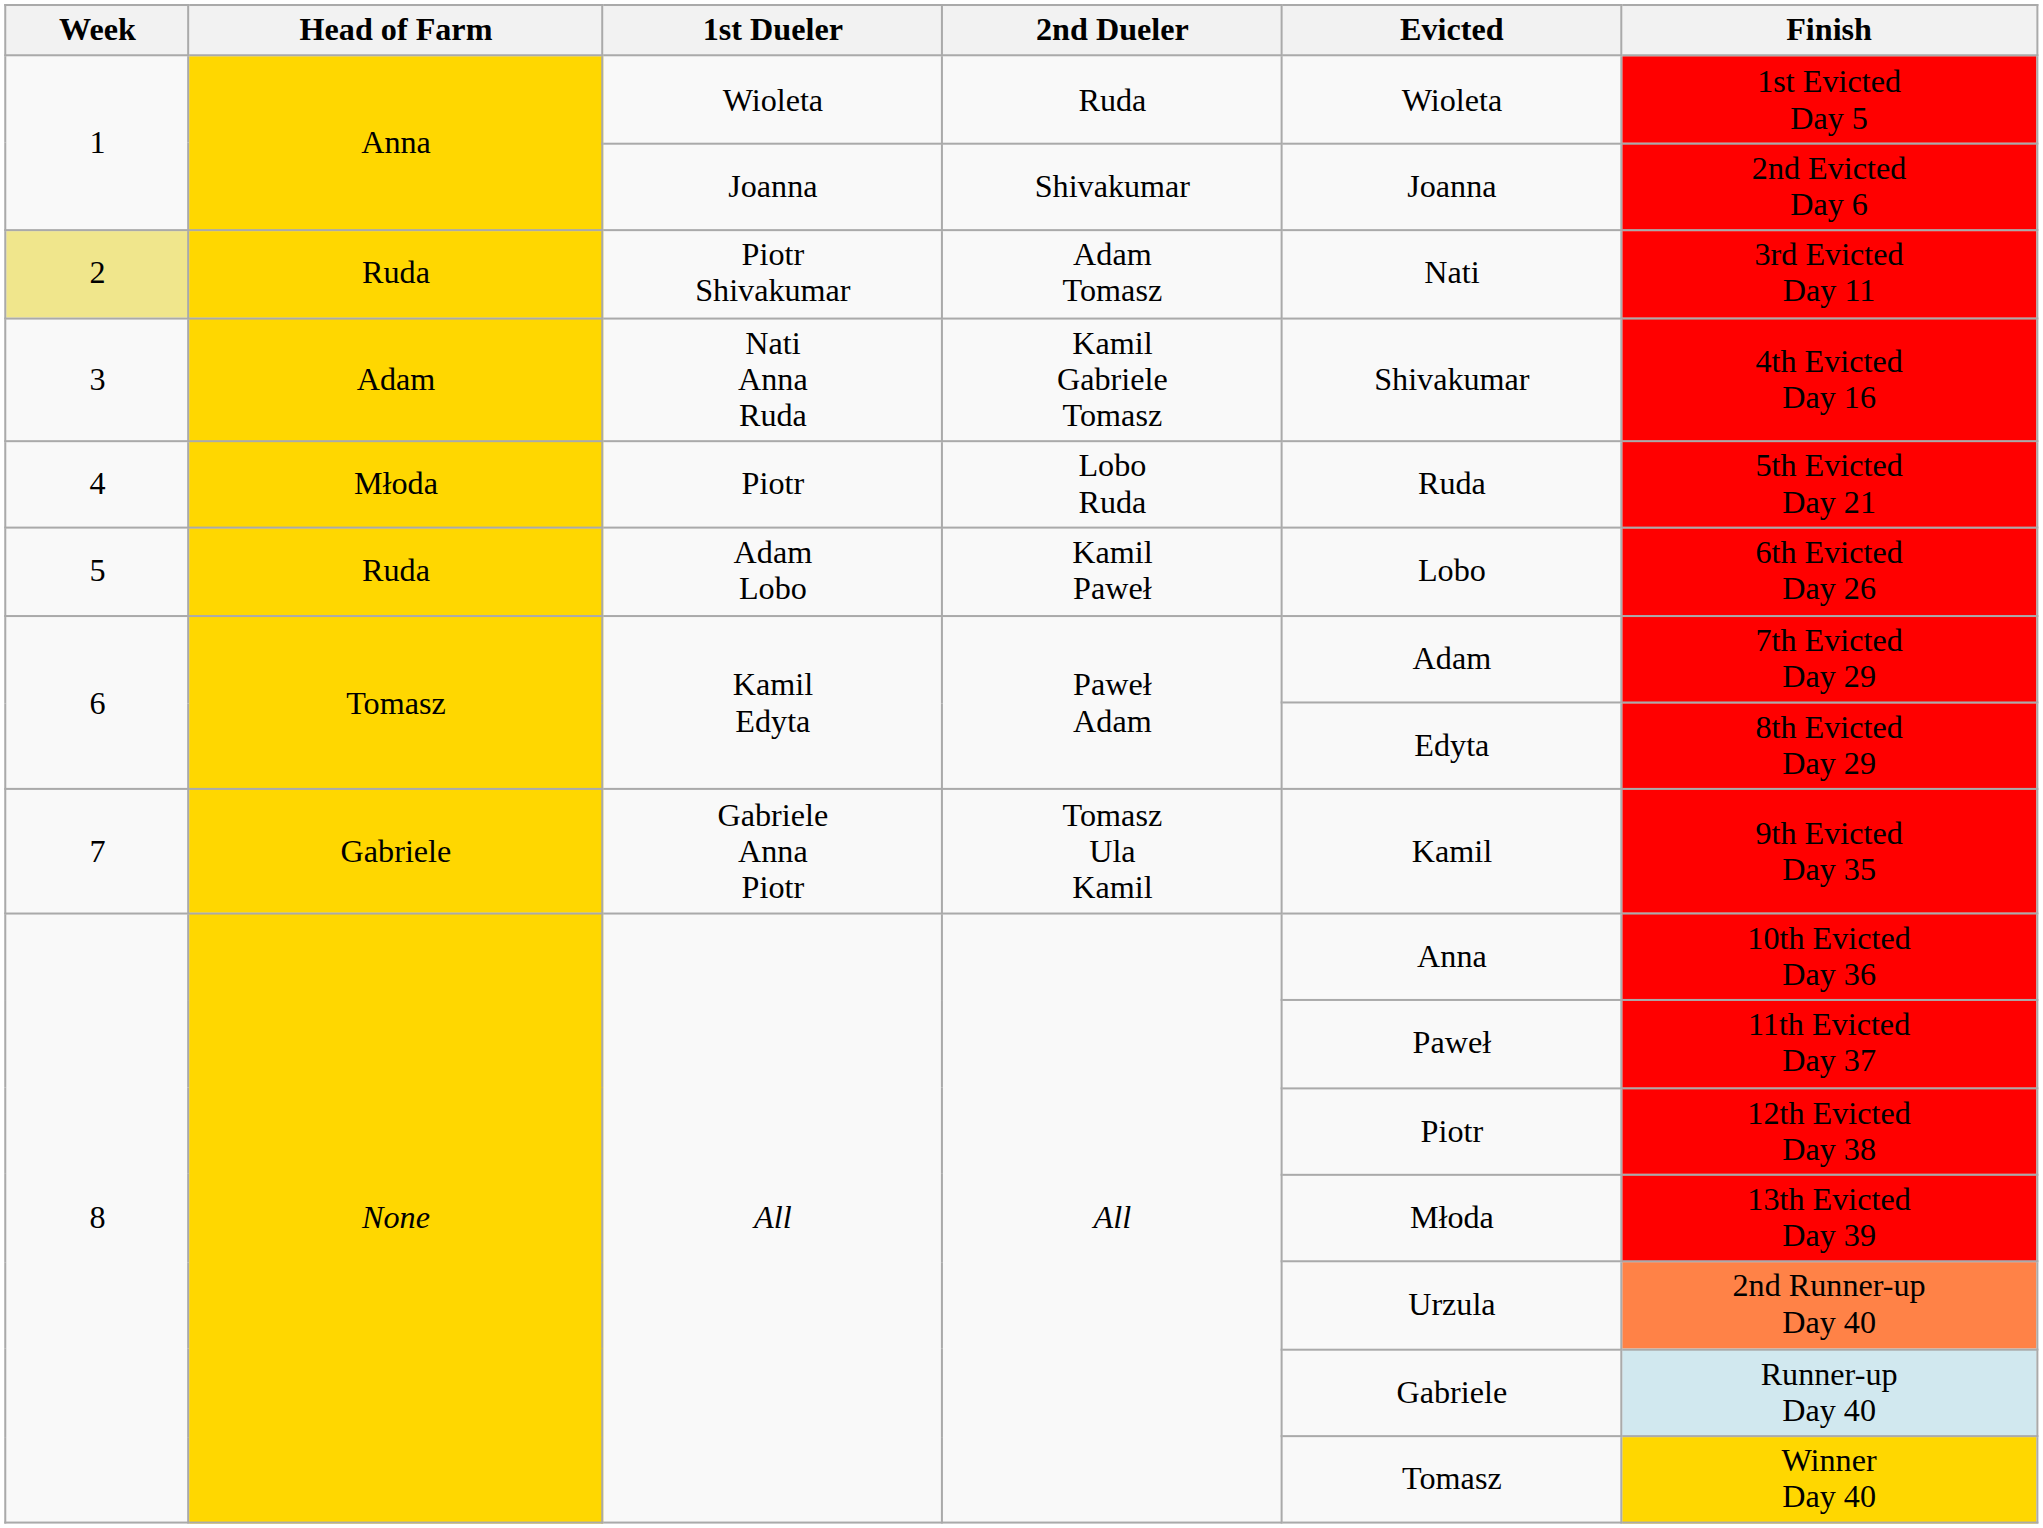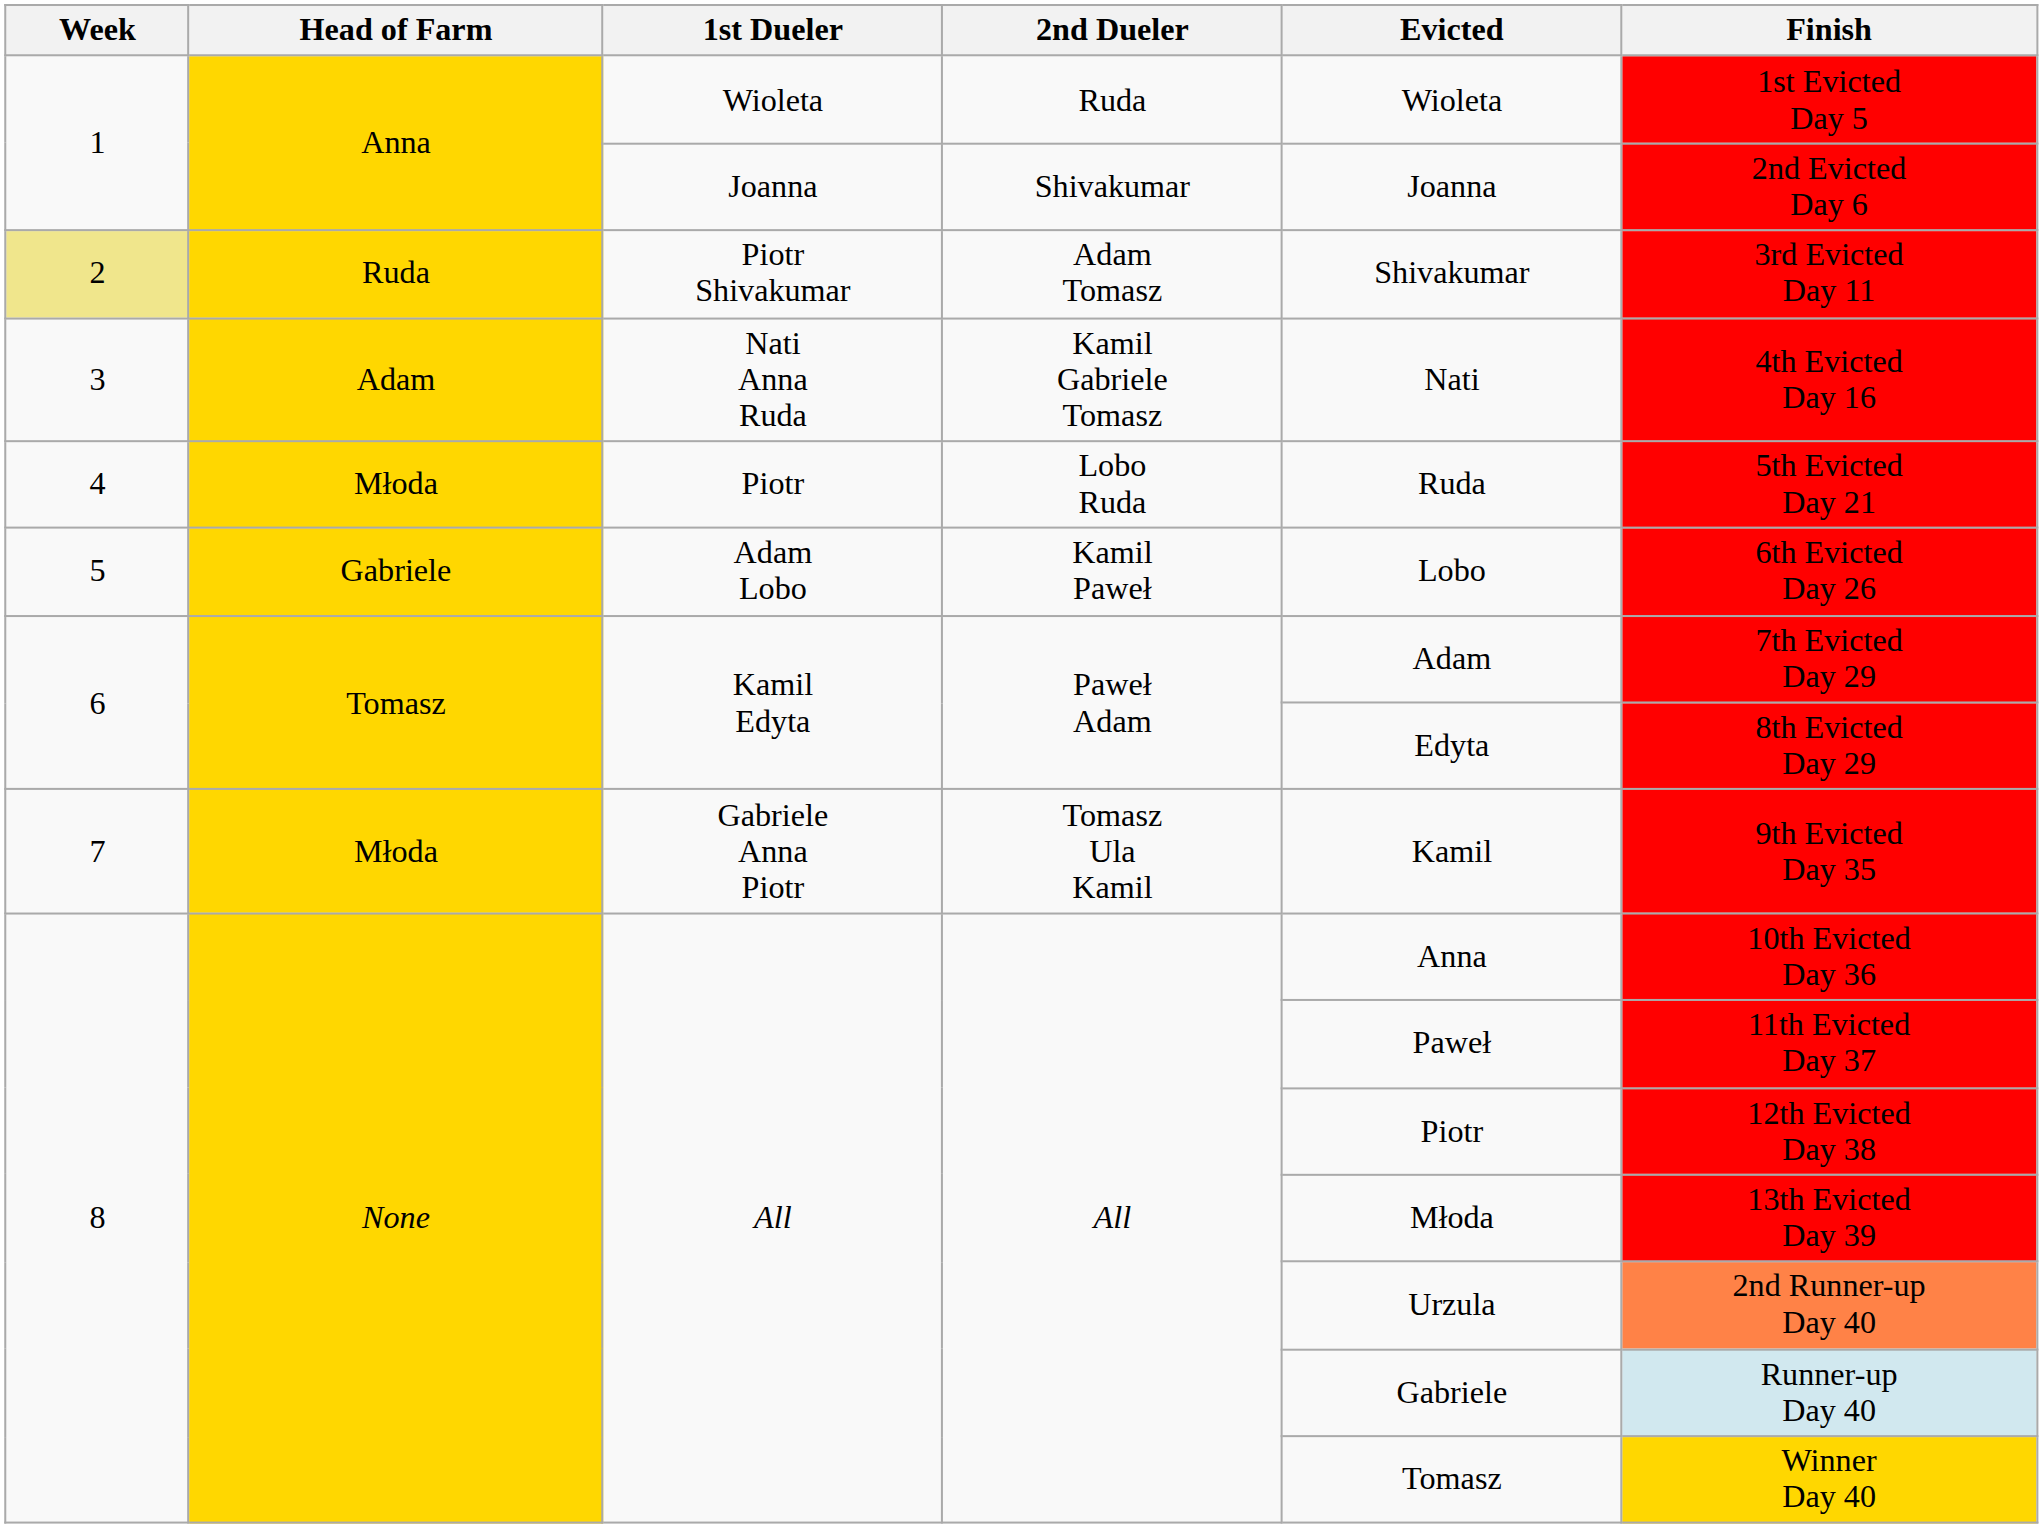Piotr Shivakumar | Evicted: Nati -> Shivakumar
Nati Anna Ruda | Evicted: Shivakumar -> Nati
Adam Lobo | Head of Farm: Ruda -> Gabriele
Gabriele Anna Piotr | Head of Farm: Gabriele -> Młoda
